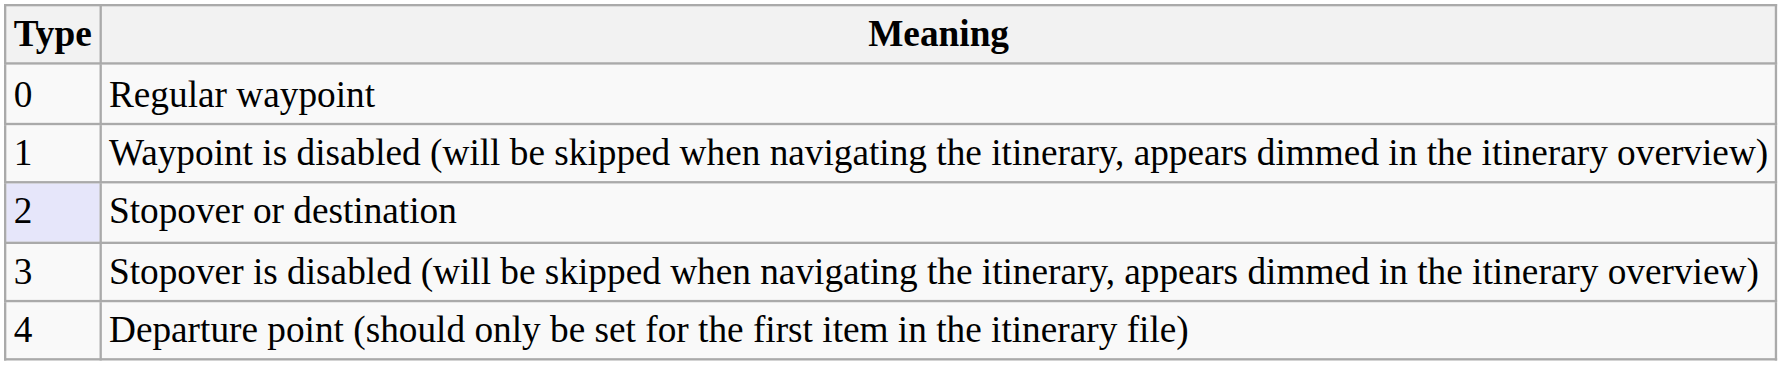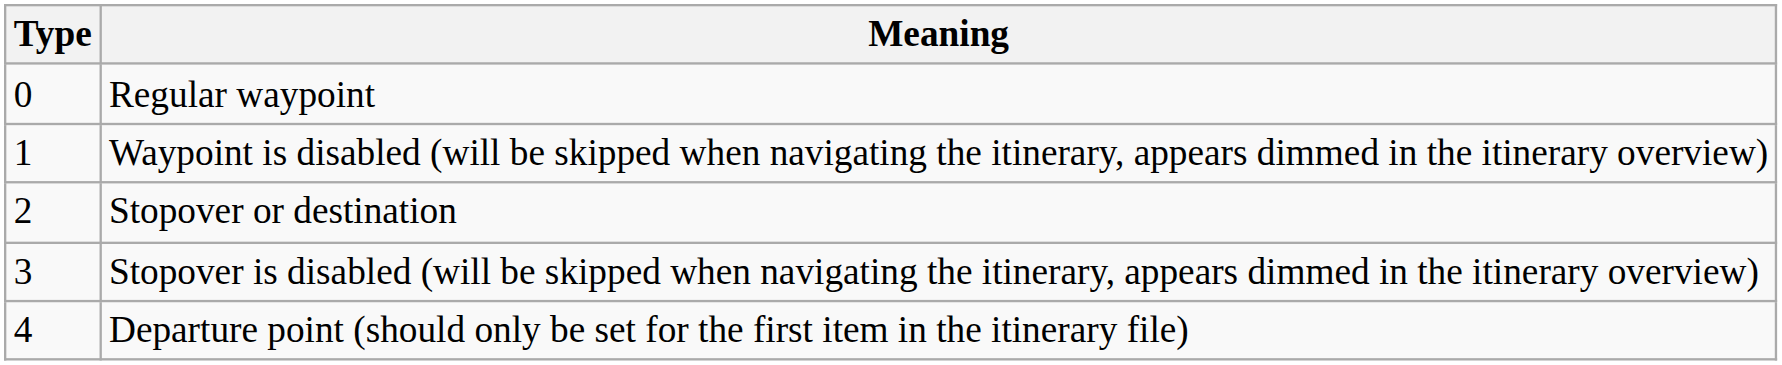Stopover or destination | Type: lavender background -> no background
